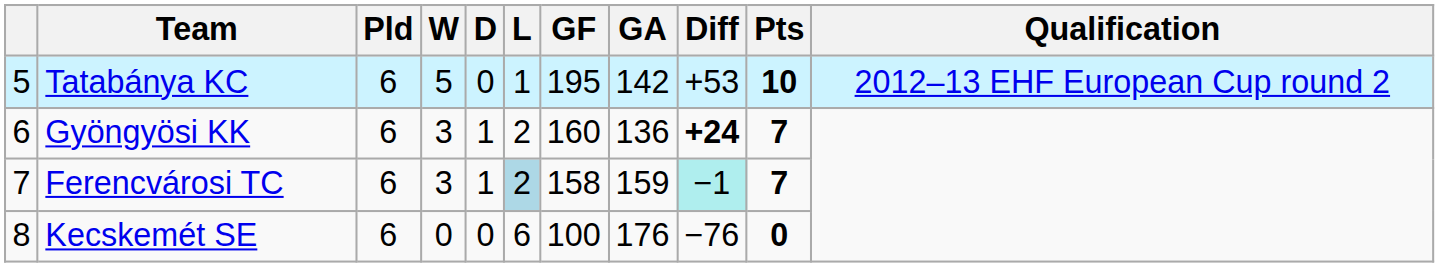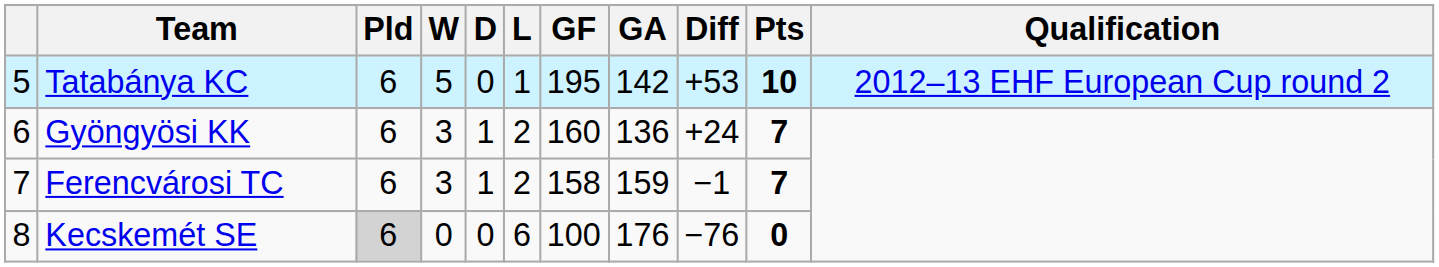Gyöngyösi KK | Diff: bold -> normal
Ferencvárosi TC | L: lightblue background -> no background
Ferencvárosi TC | Diff: paleturquoise background -> no background
Kecskemét SE | Pld: no background -> lightgrey background
